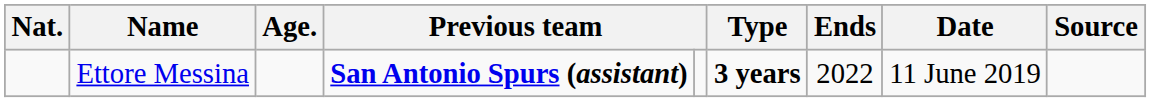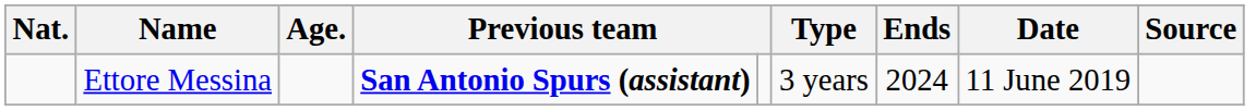Ettore Messina | Type: bold -> normal
Ettore Messina | Ends: 2022 -> 2024
